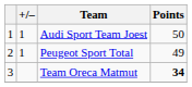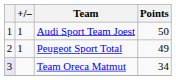Team Oreca Matmut | column 1: no background -> lavender background
Team Oreca Matmut | Points: bold -> normal
